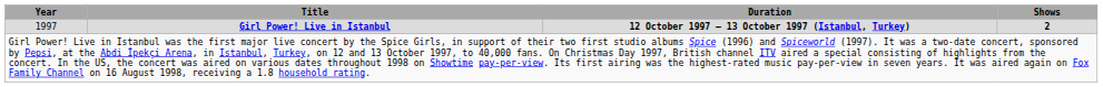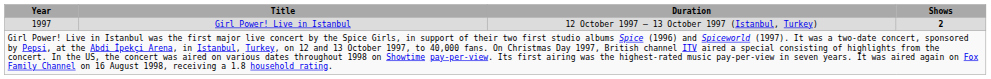1997 | Title: bold -> normal
1997 | Duration: bold -> normal
